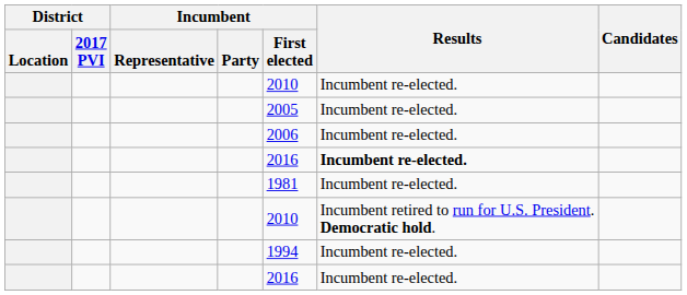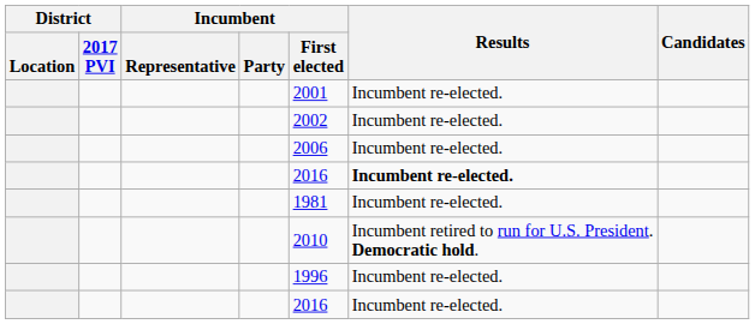row 3 | Incumbent / First elected: 2010 -> 2001
row 4 | Incumbent / First elected: 2005 -> 2002
row 9 | Incumbent / First elected: 1994 -> 1996
